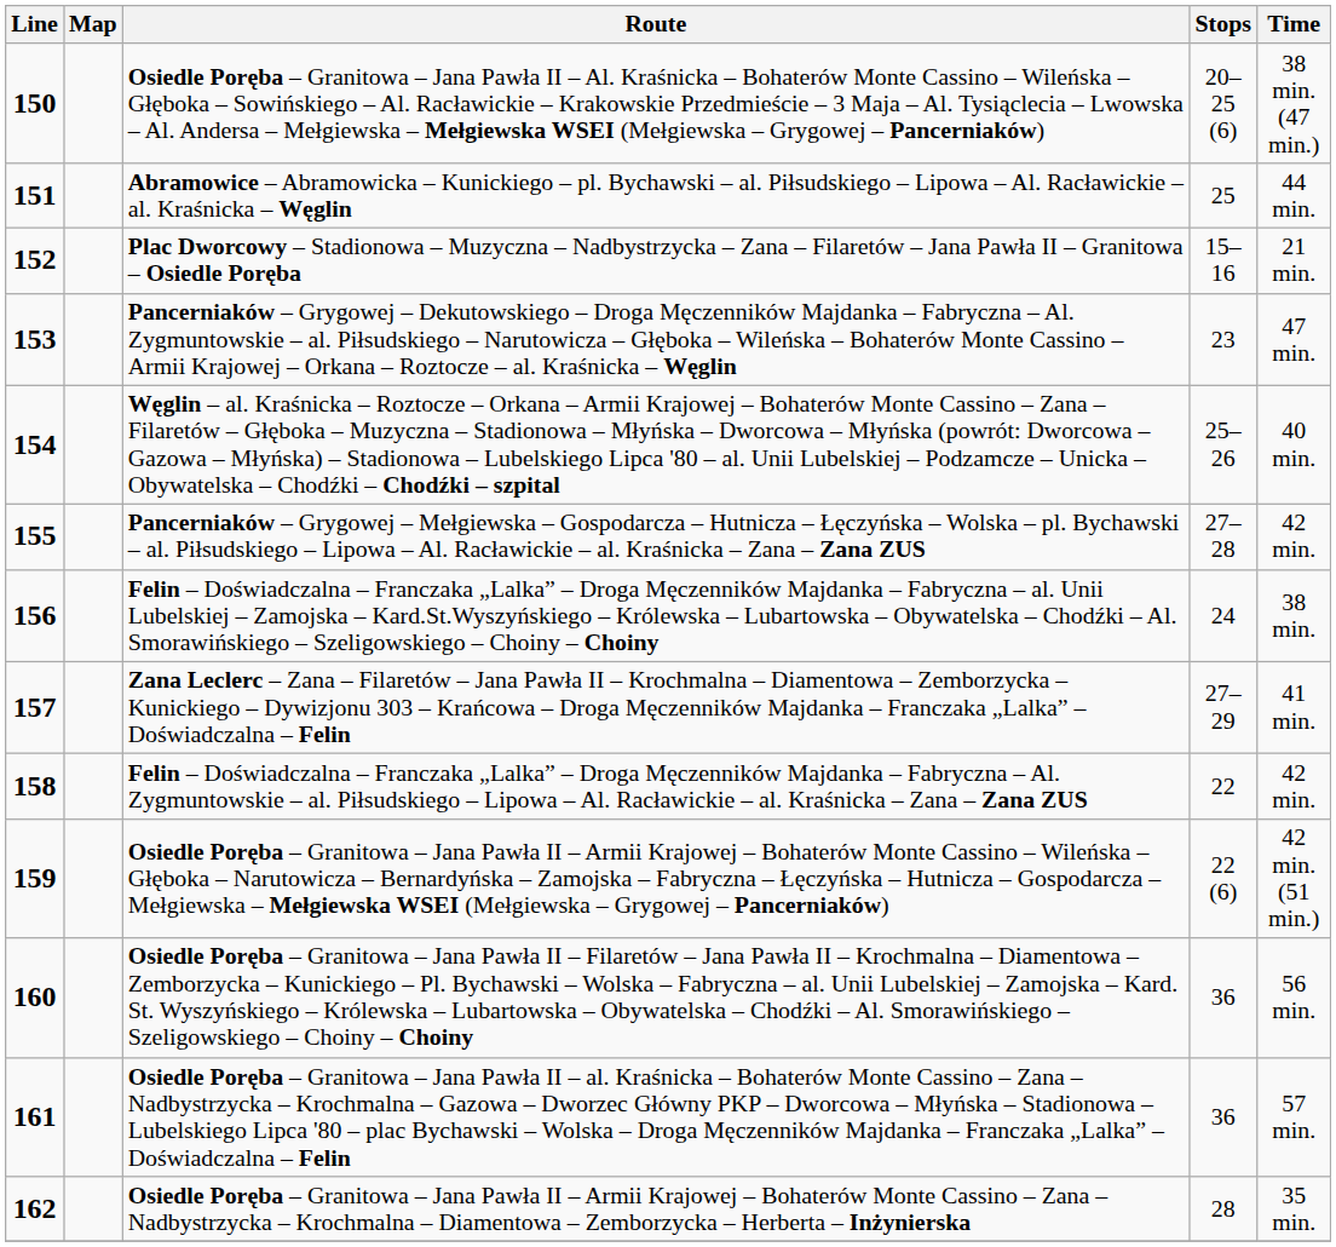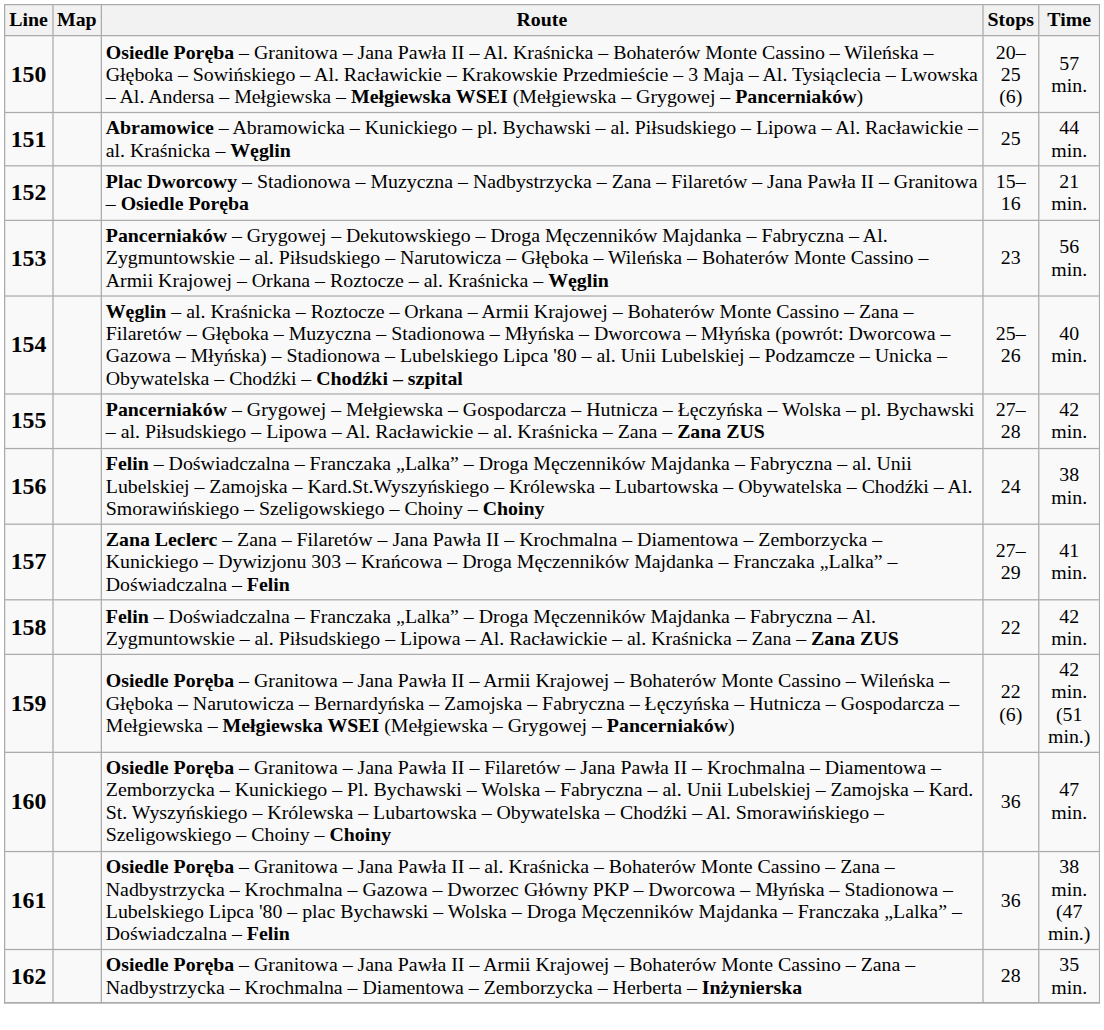row 2 | Time: 38 min. (47 min.) -> 57 min.
row 5 | Time: 47 min. -> 56 min.
row 12 | Time: 56 min. -> 47 min.
row 13 | Time: 57 min. -> 38 min. (47 min.)
